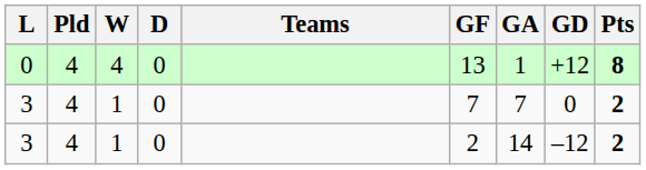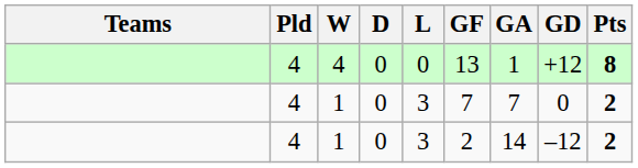columns swapped: Teams <-> L
